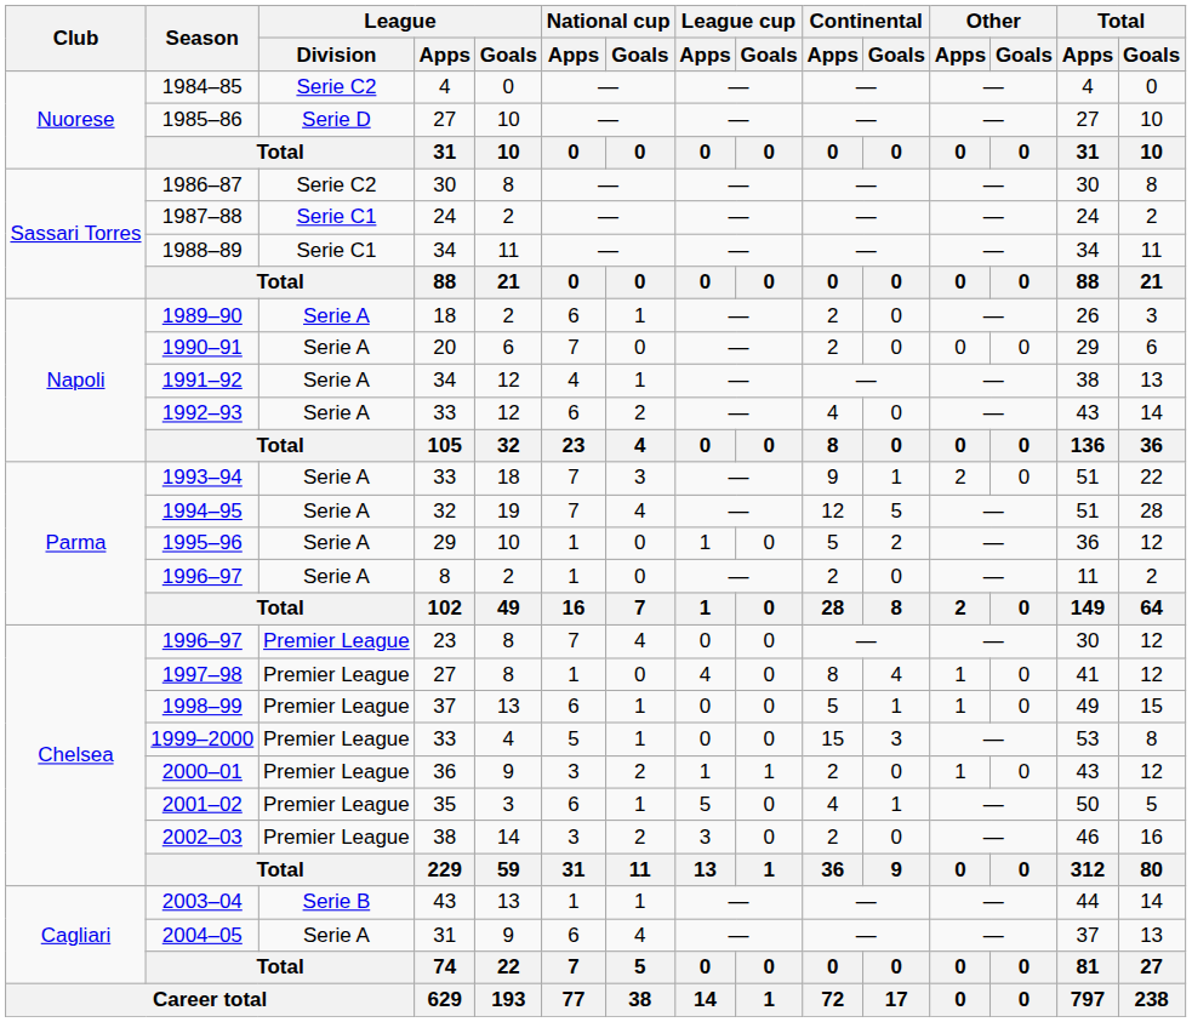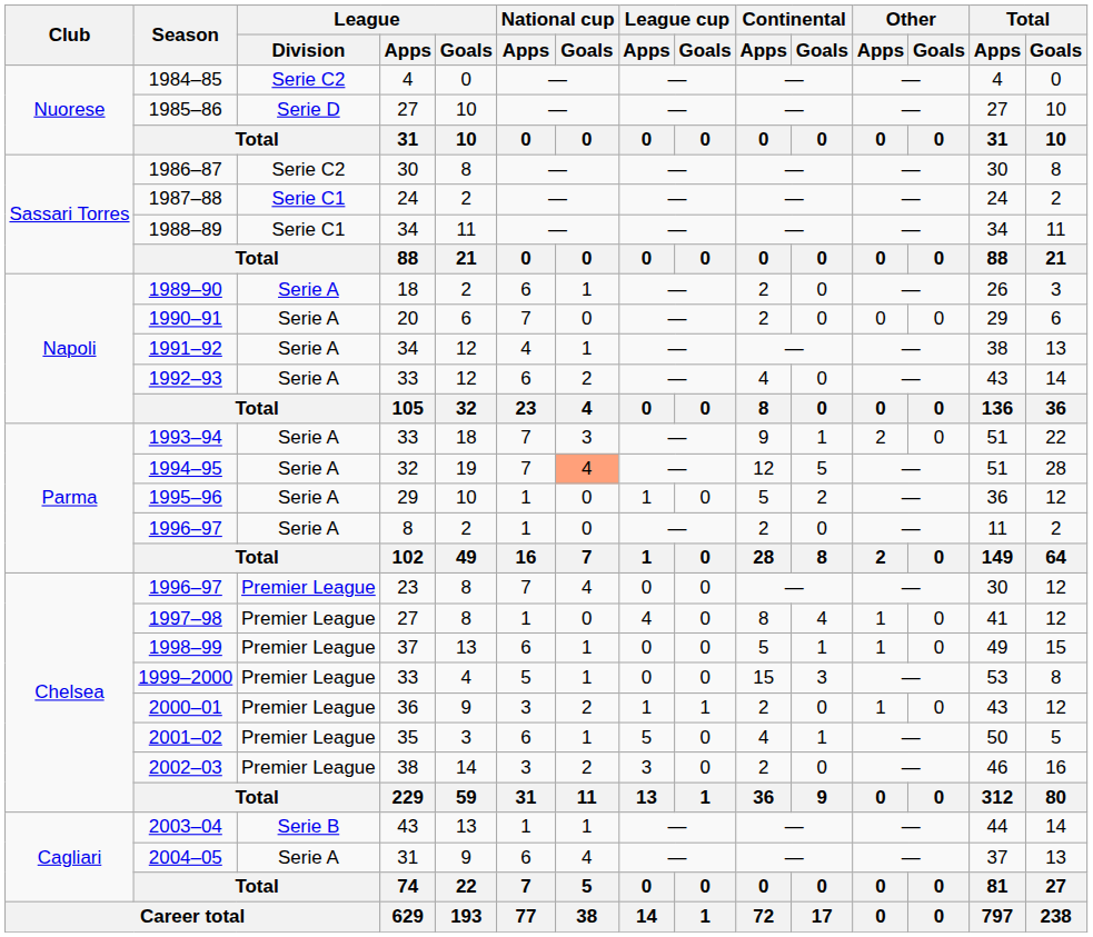1994–95 | National cup / Goals: no background -> lightsalmon background
